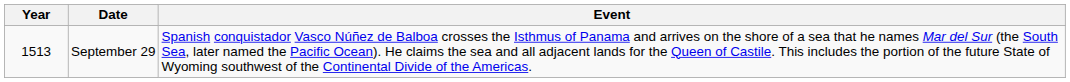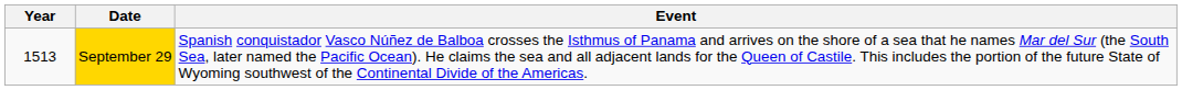row 2 | Date: no background -> gold background
